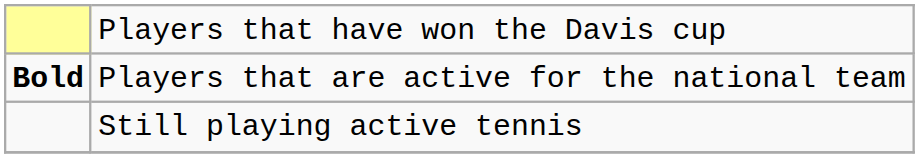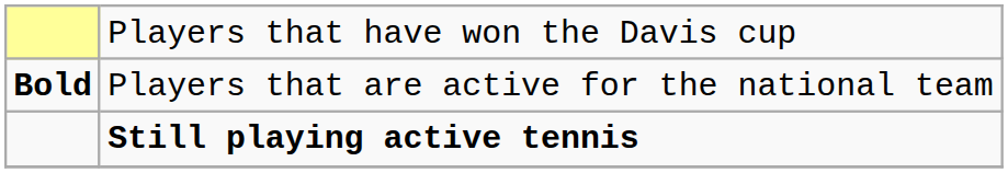row 3 | column 2: normal -> bold
